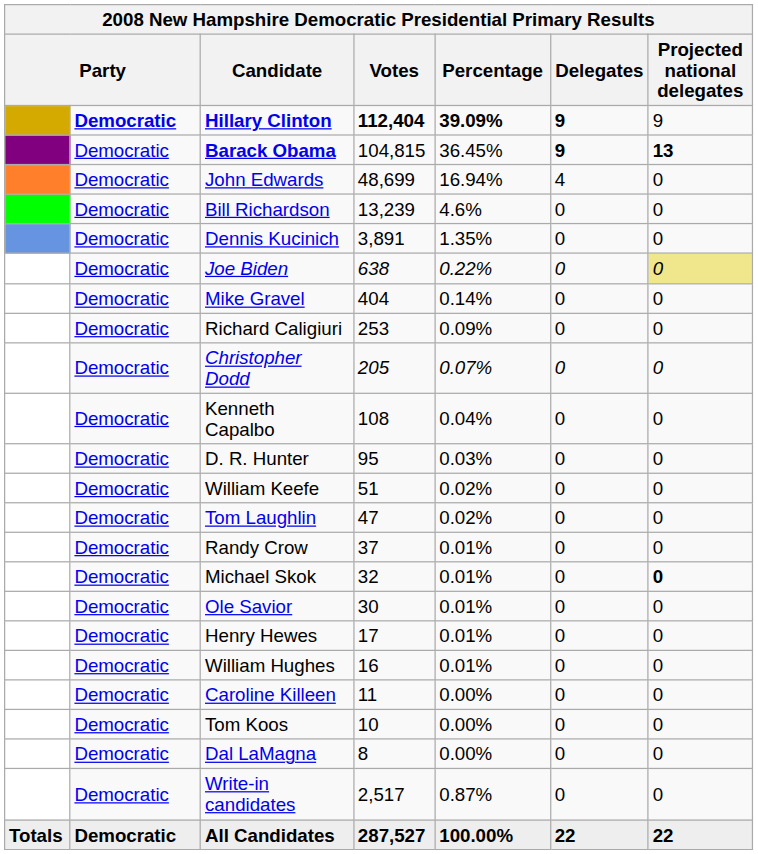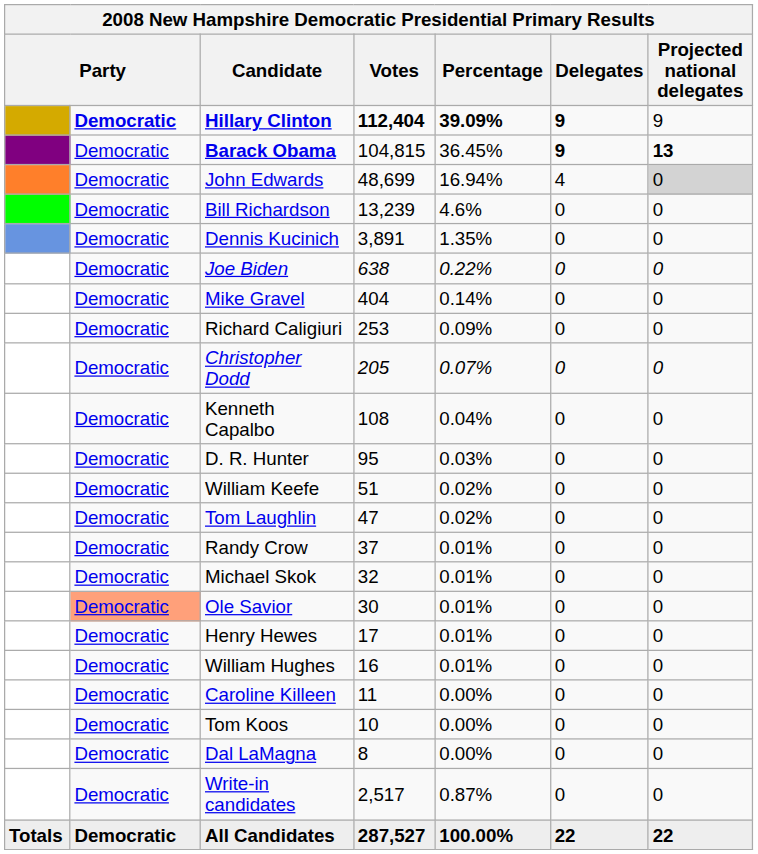John Edwards | Projected national delegates: no background -> lightgrey background
Joe Biden | Projected national delegates: khaki background -> no background
Michael Skok | Projected national delegates: bold -> normal
Ole Savior | column 2: no background -> lightsalmon background
